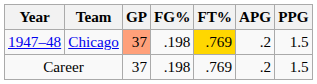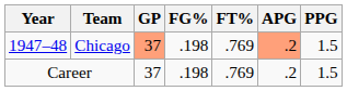1947–48 | FT%: gold background -> no background
1947–48 | APG: no background -> lightsalmon background
